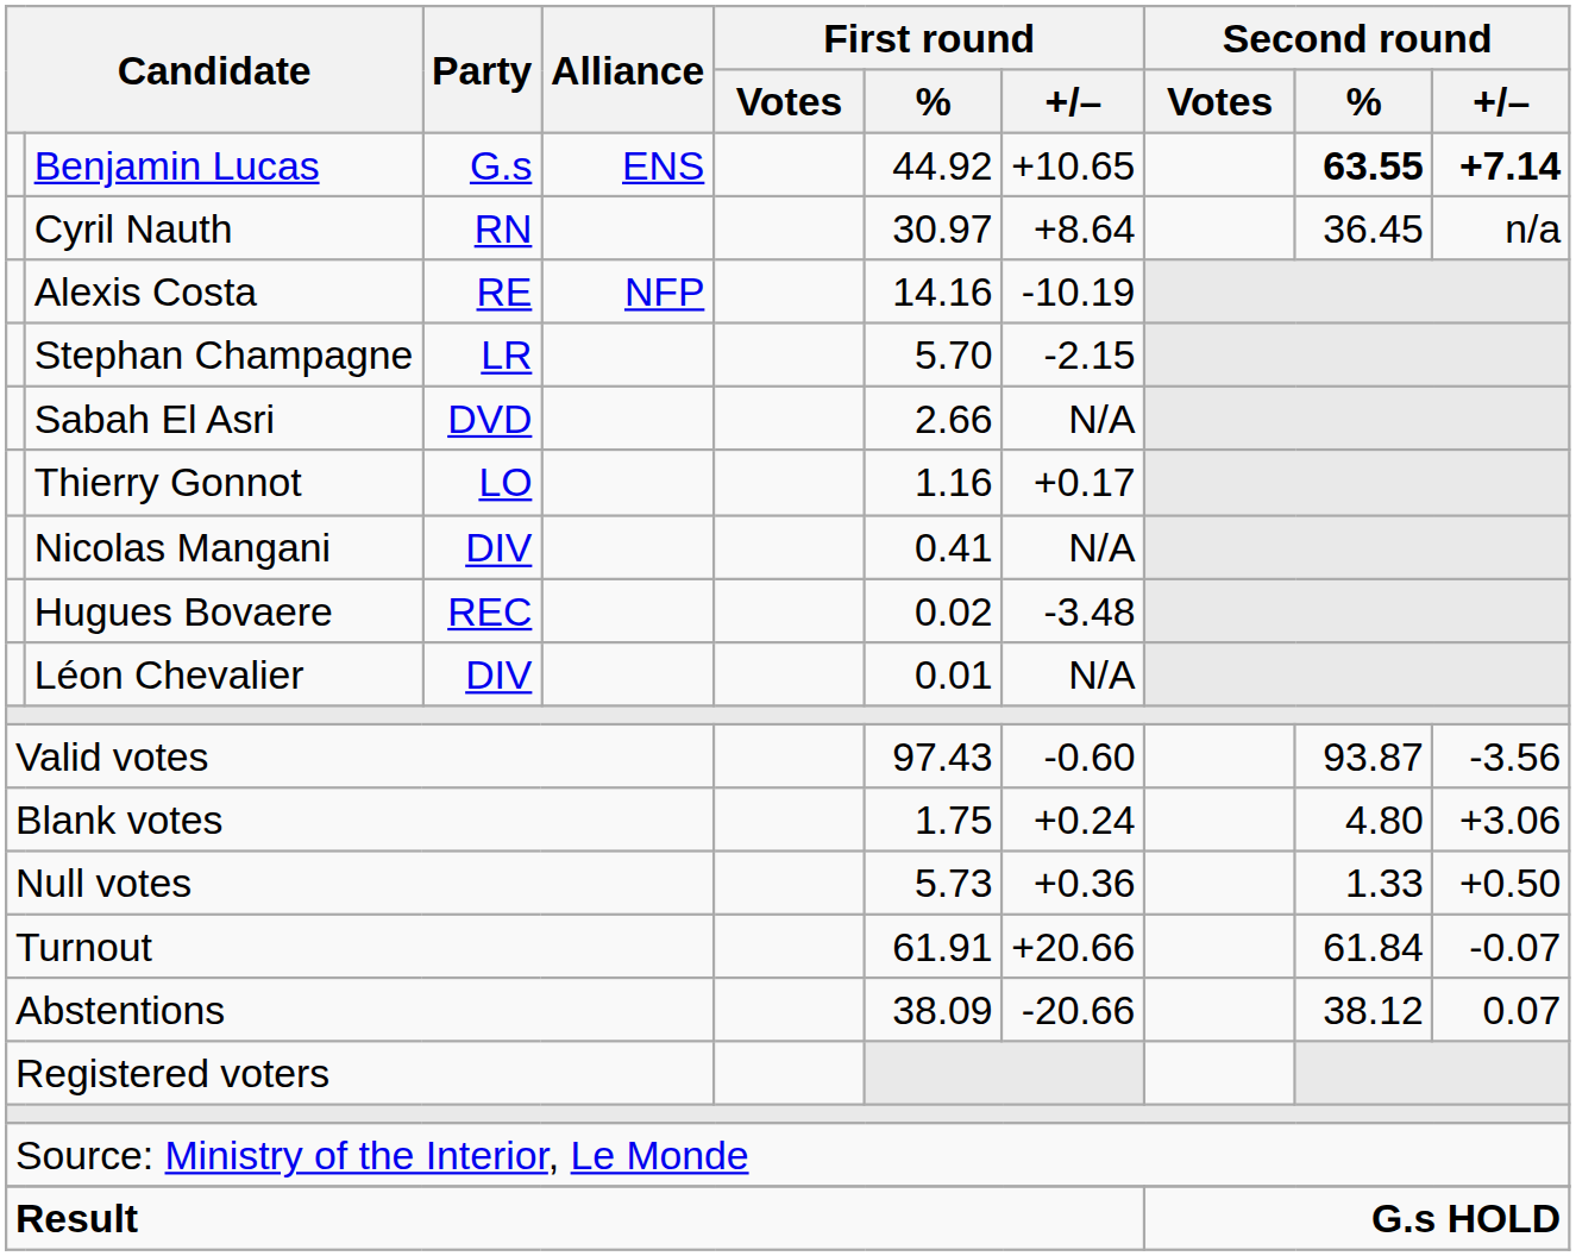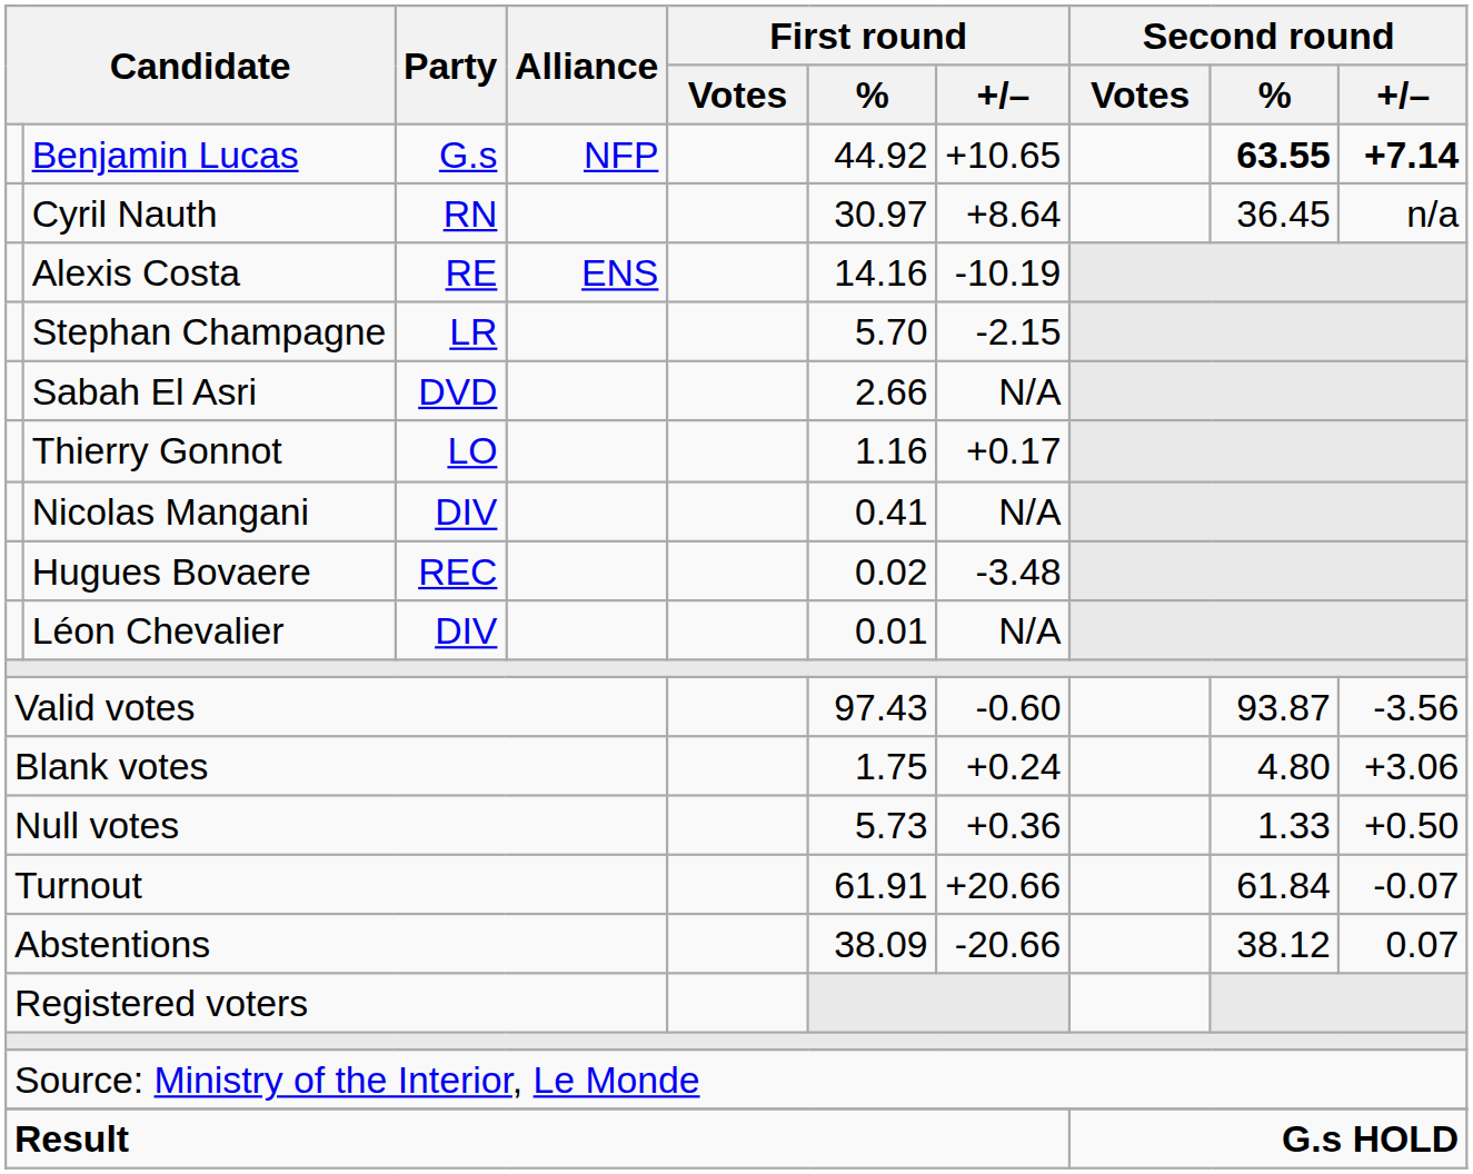Benjamin Lucas | Alliance: ENS -> NFP
Alexis Costa | Alliance: NFP -> ENS
